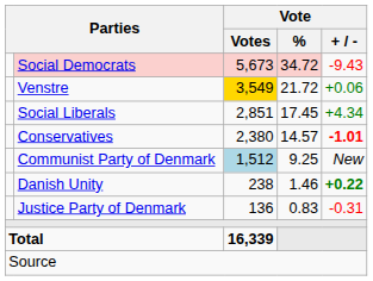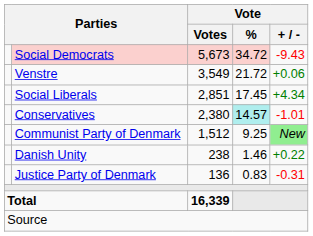Venstre | Vote / Votes: gold background -> no background
Conservatives | Vote / %: no background -> paleturquoise background
Conservatives | Vote / + / -: bold -> normal
Communist Party of Denmark | Vote / Votes: lightblue background -> no background
Communist Party of Denmark | Vote / + / -: no background -> lightgreen background
Danish Unity | Vote / + / -: bold -> normal
